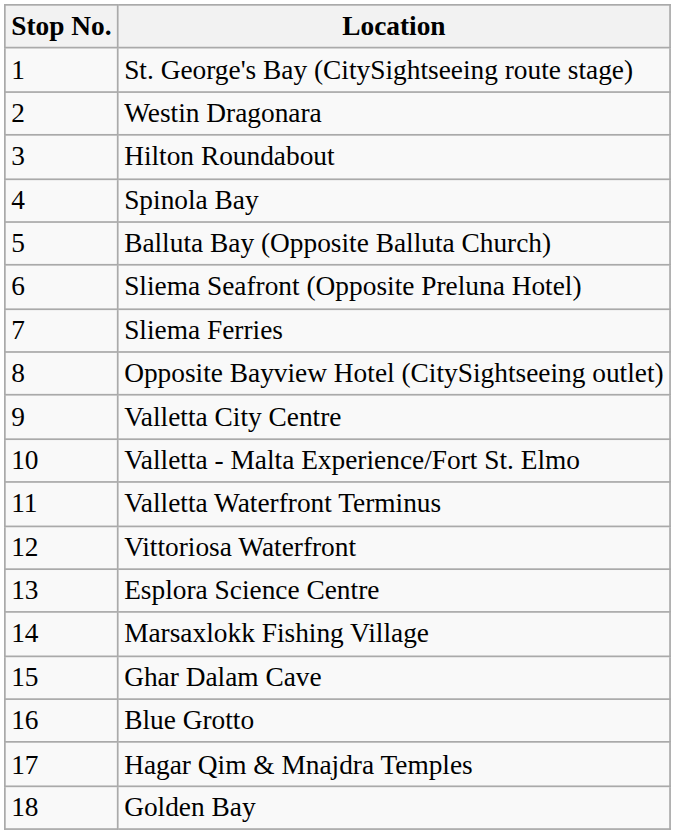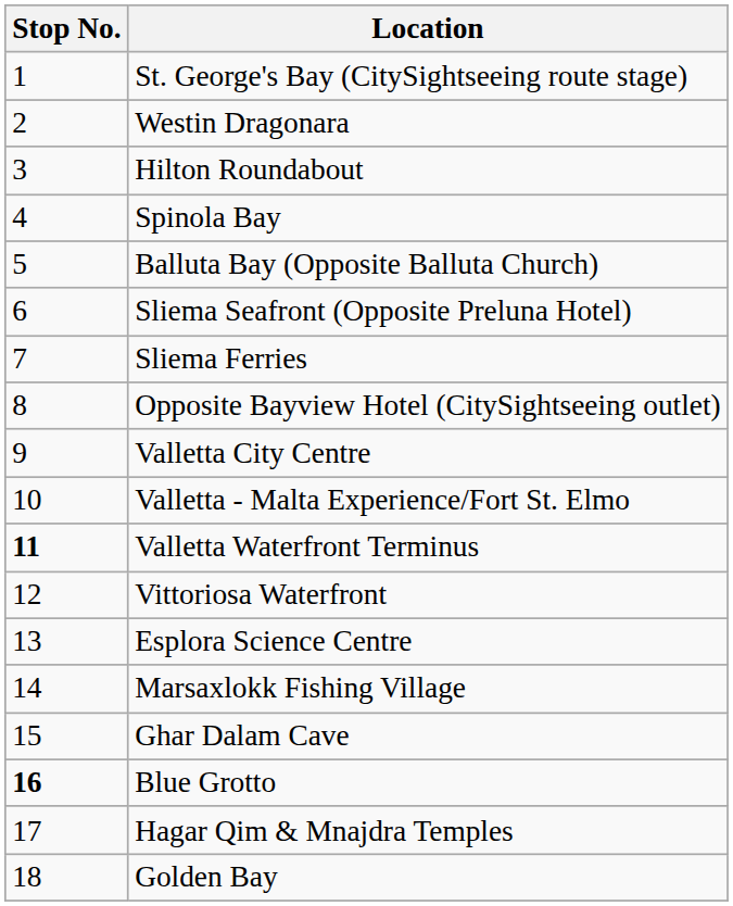Valletta Waterfront Terminus | Stop No.: normal -> bold
Blue Grotto | Stop No.: normal -> bold
